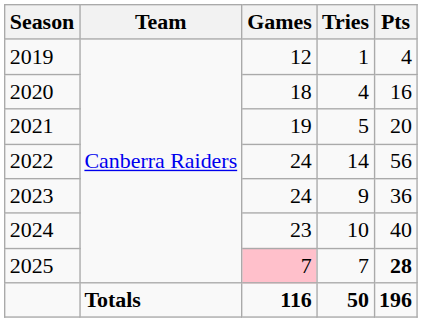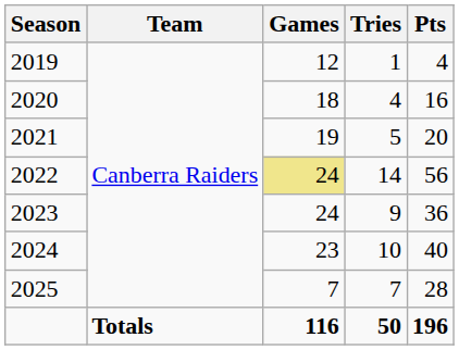2022 | Games: no background -> khaki background
2025 | Games: pink background -> no background
2025 | Pts: bold -> normal
